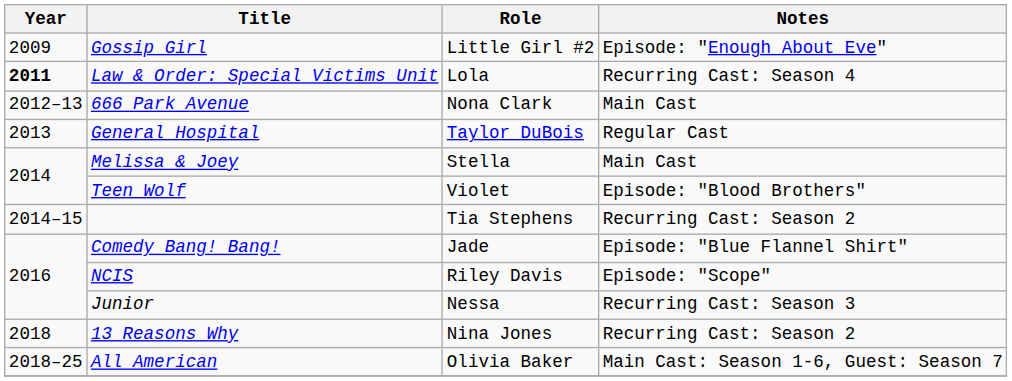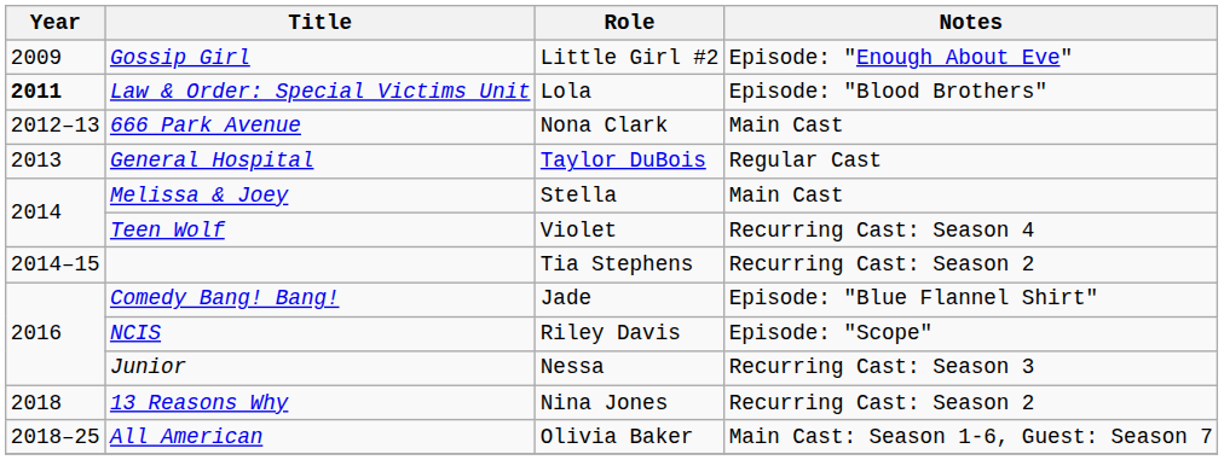Law & Order: Special Victims Unit | Notes: Recurring Cast: Season 4 -> Episode: "Blood Brothers"
Teen Wolf | Notes: Episode: "Blood Brothers" -> Recurring Cast: Season 4
